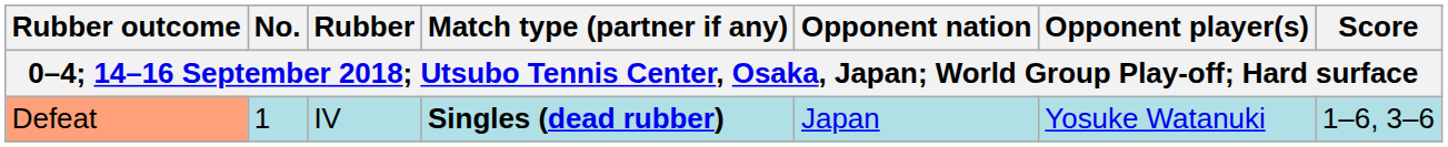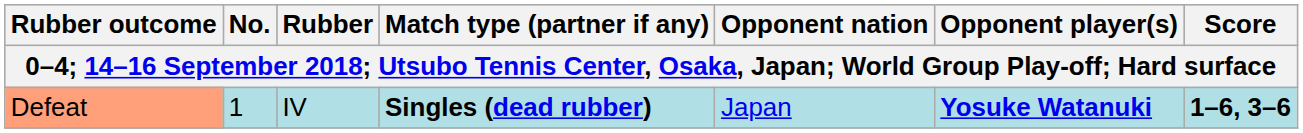Defeat | Opponent player(s): normal -> bold
Defeat | Score: normal -> bold
